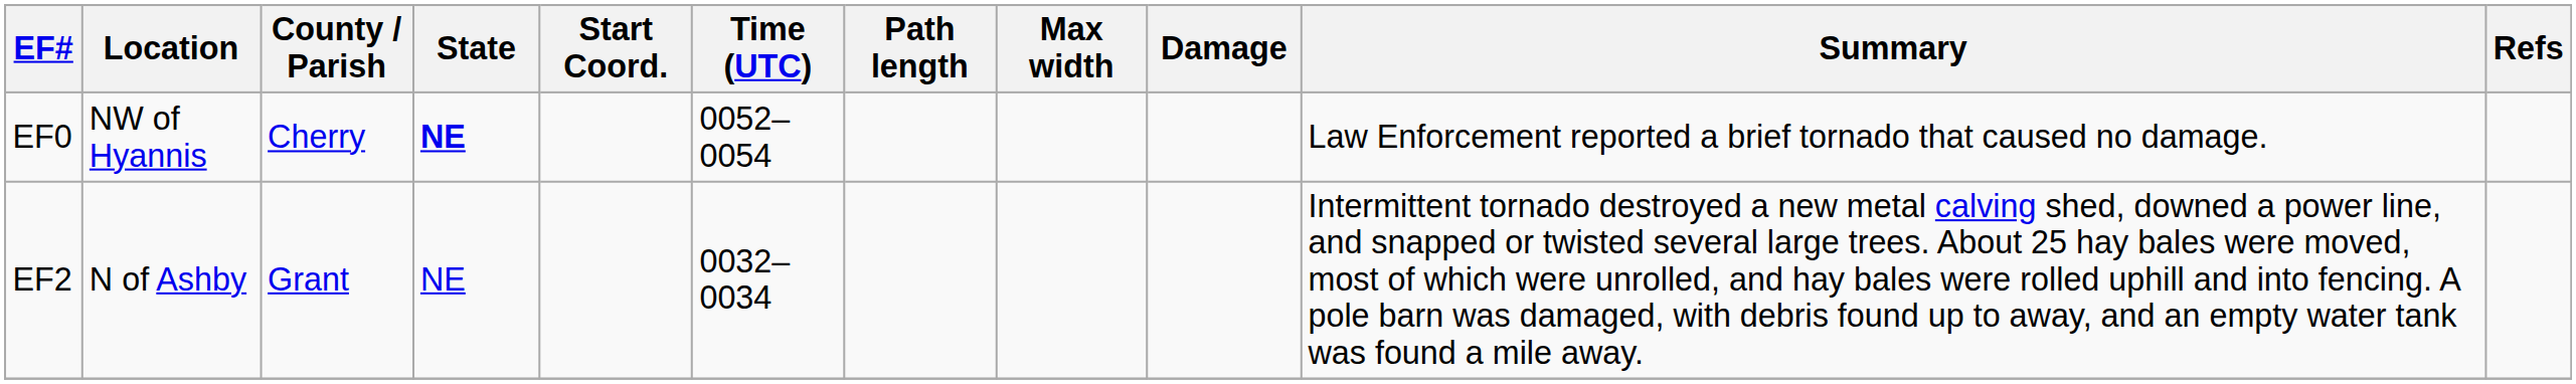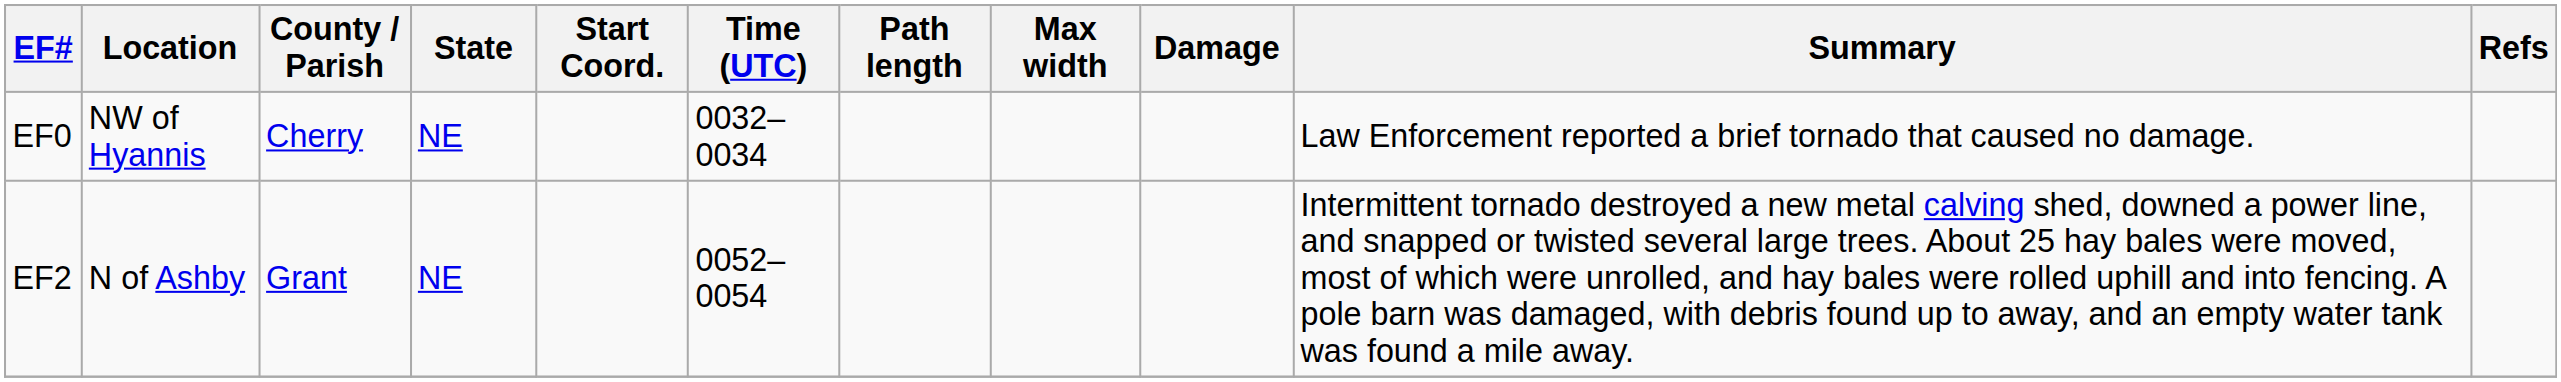EF0 | State: bold -> normal
EF0 | Time (UTC): 0052–0054 -> 0032–0034
EF2 | Time (UTC): 0032–0034 -> 0052–0054
